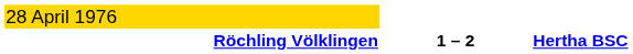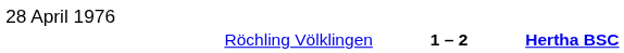28 April 1976 | column 1: gold background -> no background
Röchling Völklingen | column 1: bold -> normal
